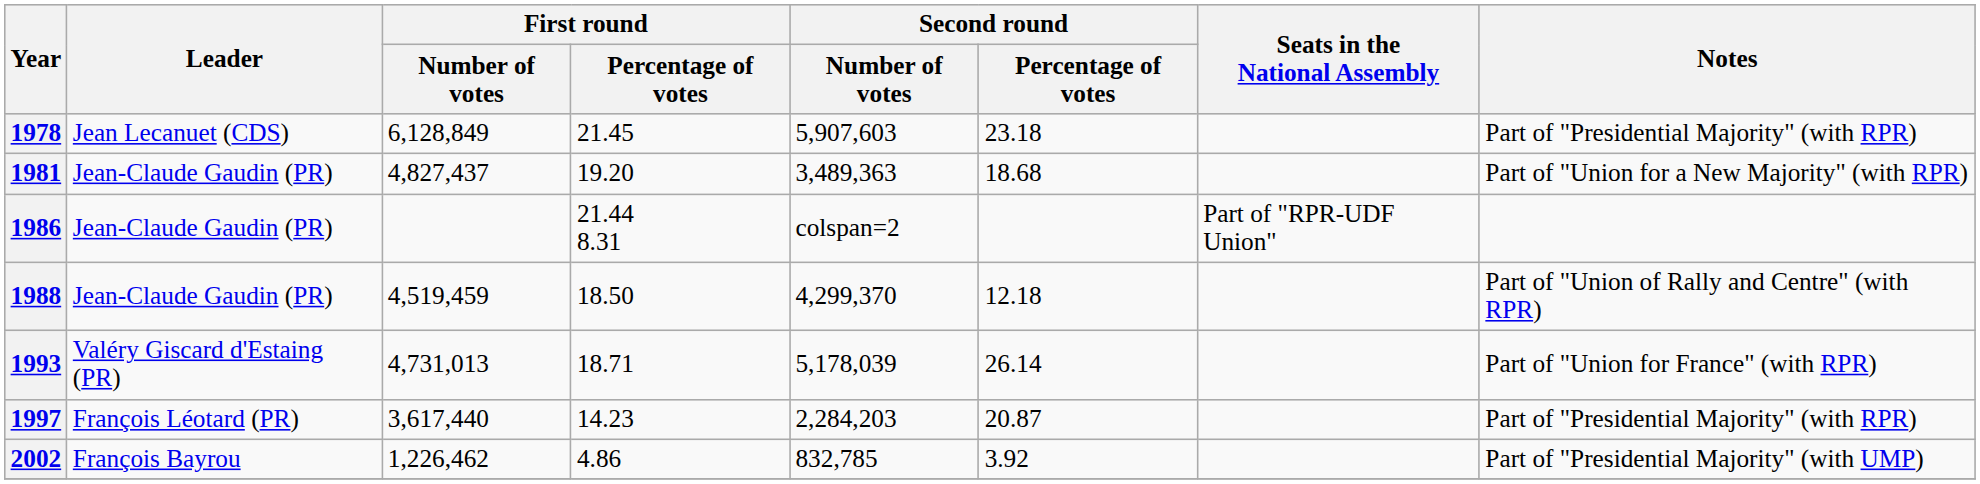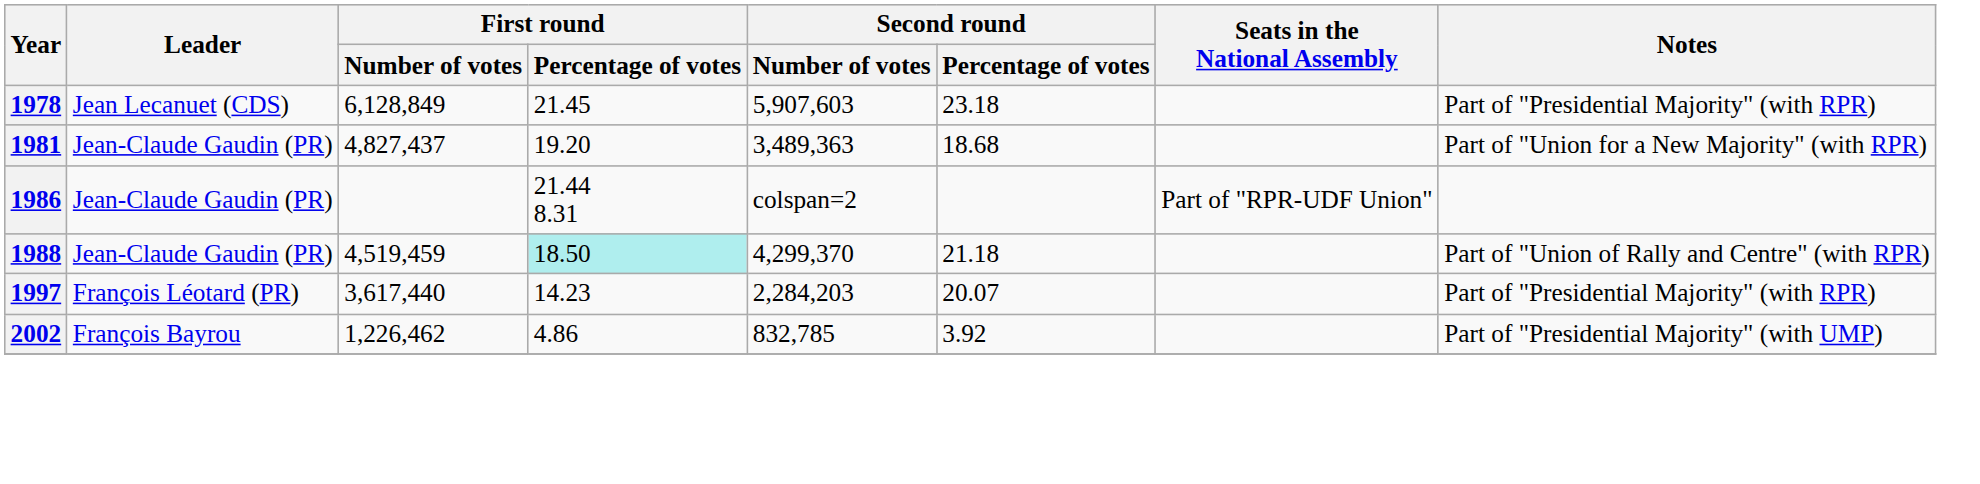1988 | First round / Percentage of votes: no background -> paleturquoise background
1988 | Second round / Percentage of votes: 12.18 -> 21.18
- row: 1993 | Valéry Giscard d'Estaing (PR) | 4,731,013 | 18.71 | 5,178,039 | 26.14 | Part of "Union for France" (with RPR)
1997 | Second round / Percentage of votes: 20.87 -> 20.07
